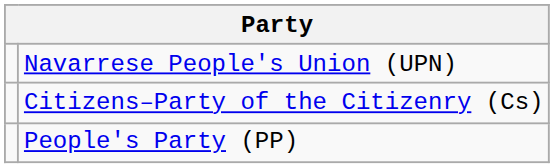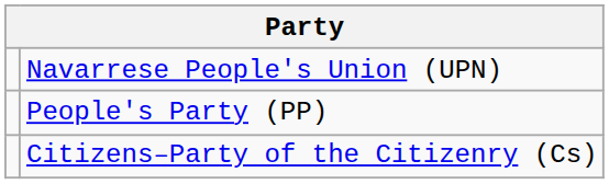rows swapped: Citizens–Party of the Citizenry (Cs) <-> People's Party (PP)
